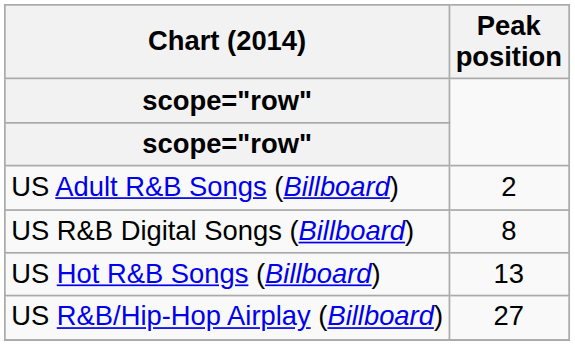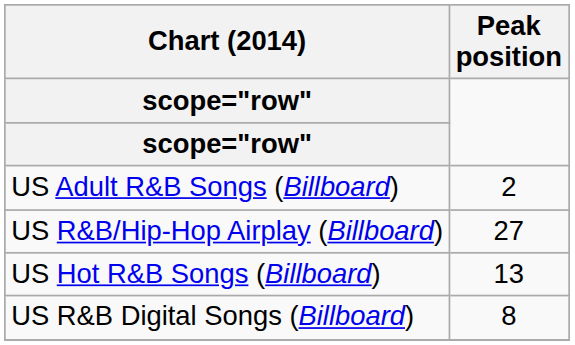rows swapped: US R&B/Hip-Hop Airplay (Billboard) <-> US R&B Digital Songs (Billboard)
